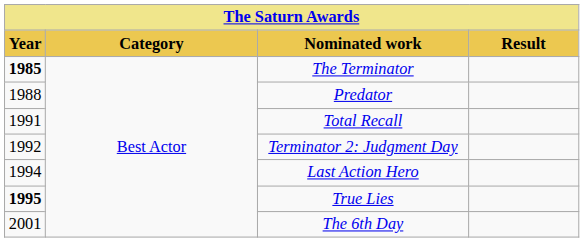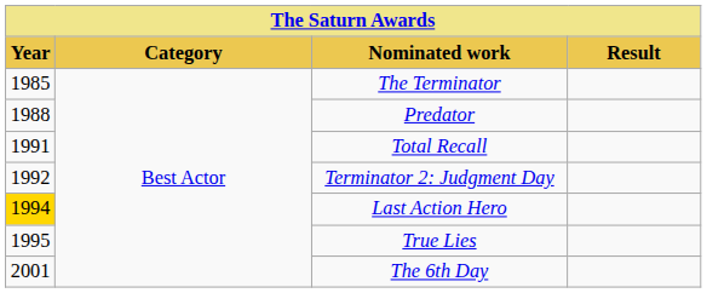The Terminator | Year: bold -> normal
Last Action Hero | Year: no background -> gold background
True Lies | Year: bold -> normal
